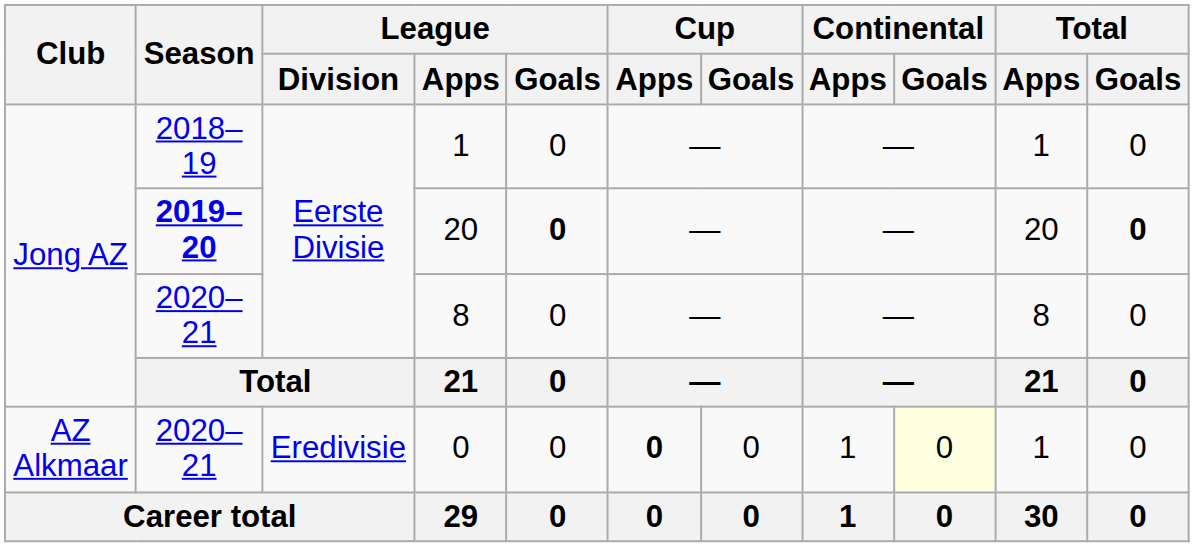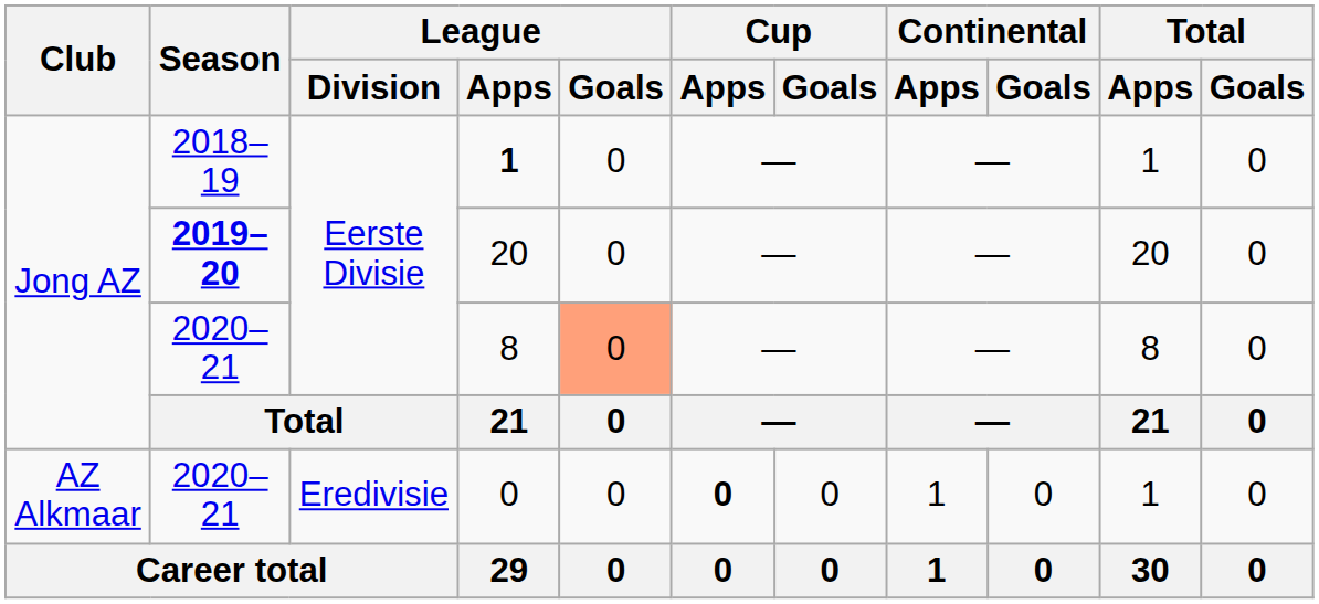row 3 | League / Apps: normal -> bold
row 4 | League / Goals: bold -> normal
row 4 | Total / Goals: bold -> normal
row 5 | League / Goals: no background -> lightsalmon background
row 7 | Continental / Goals: lightyellow background -> no background
